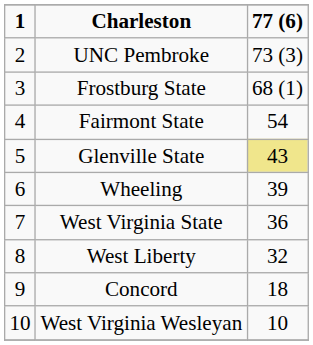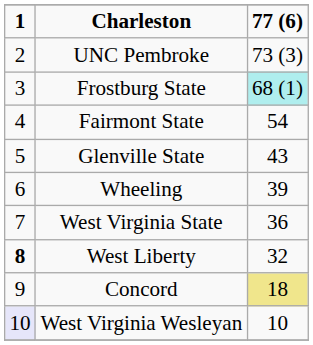Frostburg State | 77 (6): no background -> paleturquoise background
Glenville State | 77 (6): khaki background -> no background
West Liberty | 1: normal -> bold
Concord | 77 (6): no background -> khaki background
West Virginia Wesleyan | 1: no background -> lavender background
